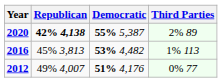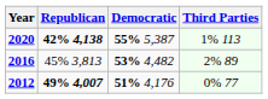2020 | Third Parties: 2% 89 -> 1% 113
2016 | Third Parties: 1% 113 -> 2% 89
2012 | Republican: normal -> bold
